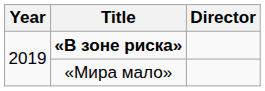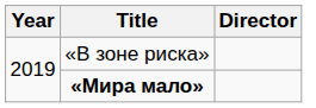«В зоне риска» | Title: bold -> normal
«Мира мало» | Title: normal -> bold
